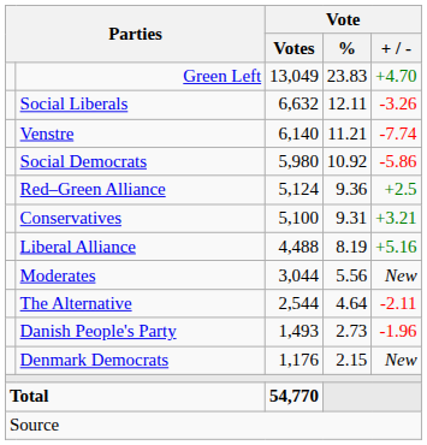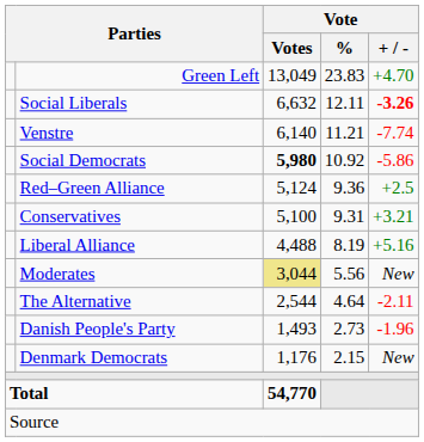Social Liberals | Vote / + / -: normal -> bold
Social Democrats | Vote / Votes: normal -> bold
Moderates | Vote / Votes: no background -> khaki background
